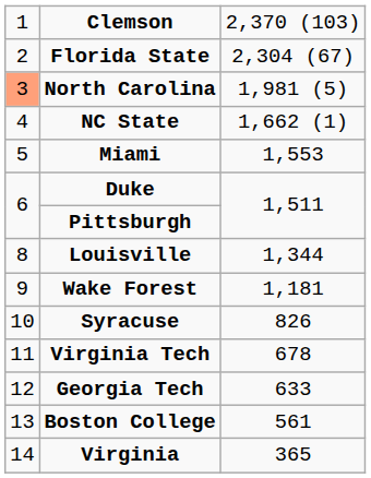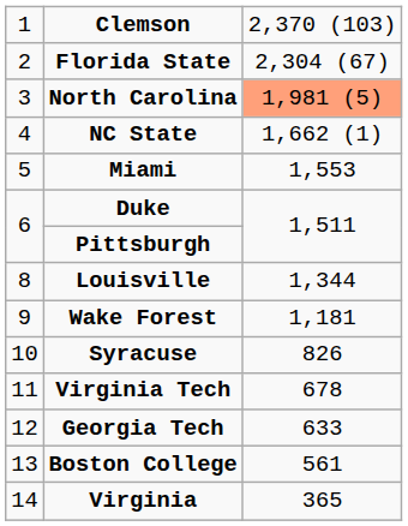North Carolina | column 1: lightsalmon background -> no background
North Carolina | column 3: no background -> lightsalmon background
